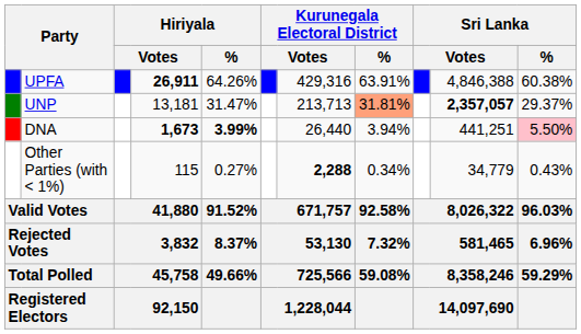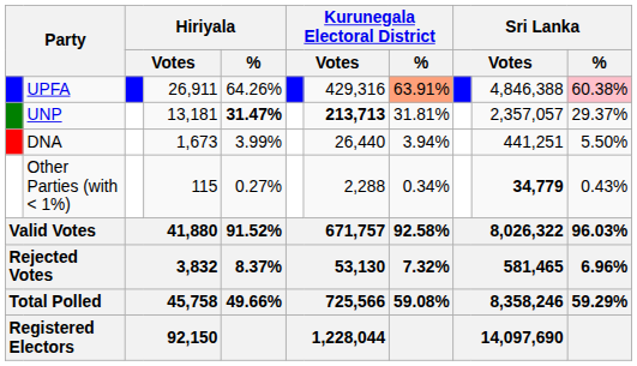UPFA | column 4: bold -> normal
UPFA | Kurunegala Electoral District / %: no background -> lightsalmon background
UPFA | Sri Lanka / %: no background -> pink background
UNP | Hiriyala / %: normal -> bold
UNP | column 7: normal -> bold
UNP | Kurunegala Electoral District / %: lightsalmon background -> no background
UNP | column 10: bold -> normal
DNA | column 4: bold -> normal
DNA | Hiriyala / %: bold -> normal
DNA | Sri Lanka / %: pink background -> no background
Other Parties (with < 1%) | column 7: bold -> normal
Other Parties (with < 1%) | column 10: normal -> bold
